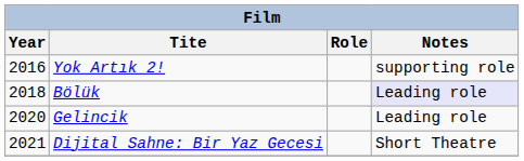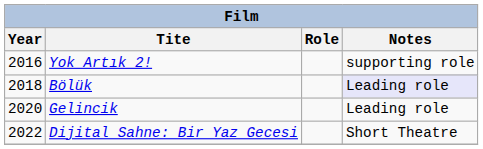Dijital Sahne: Bir Yaz Gecesi | Year: 2021 -> 2022
